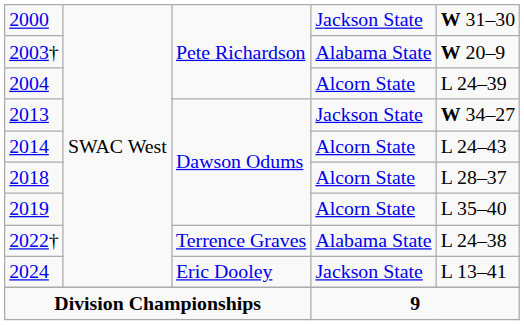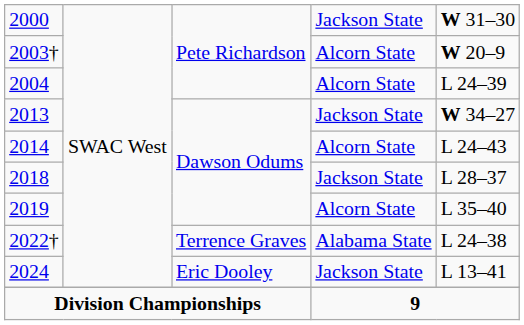2003† | column 4: Alabama State -> Alcorn State
2018 | column 4: Alcorn State -> Jackson State
